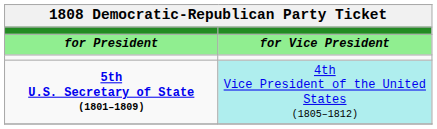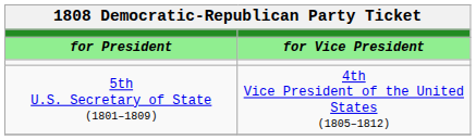5th U.S. Secretary of State (1801–1809) | column 1: bold -> normal
5th U.S. Secretary of State (1801–1809) | column 2: paleturquoise background -> no background
